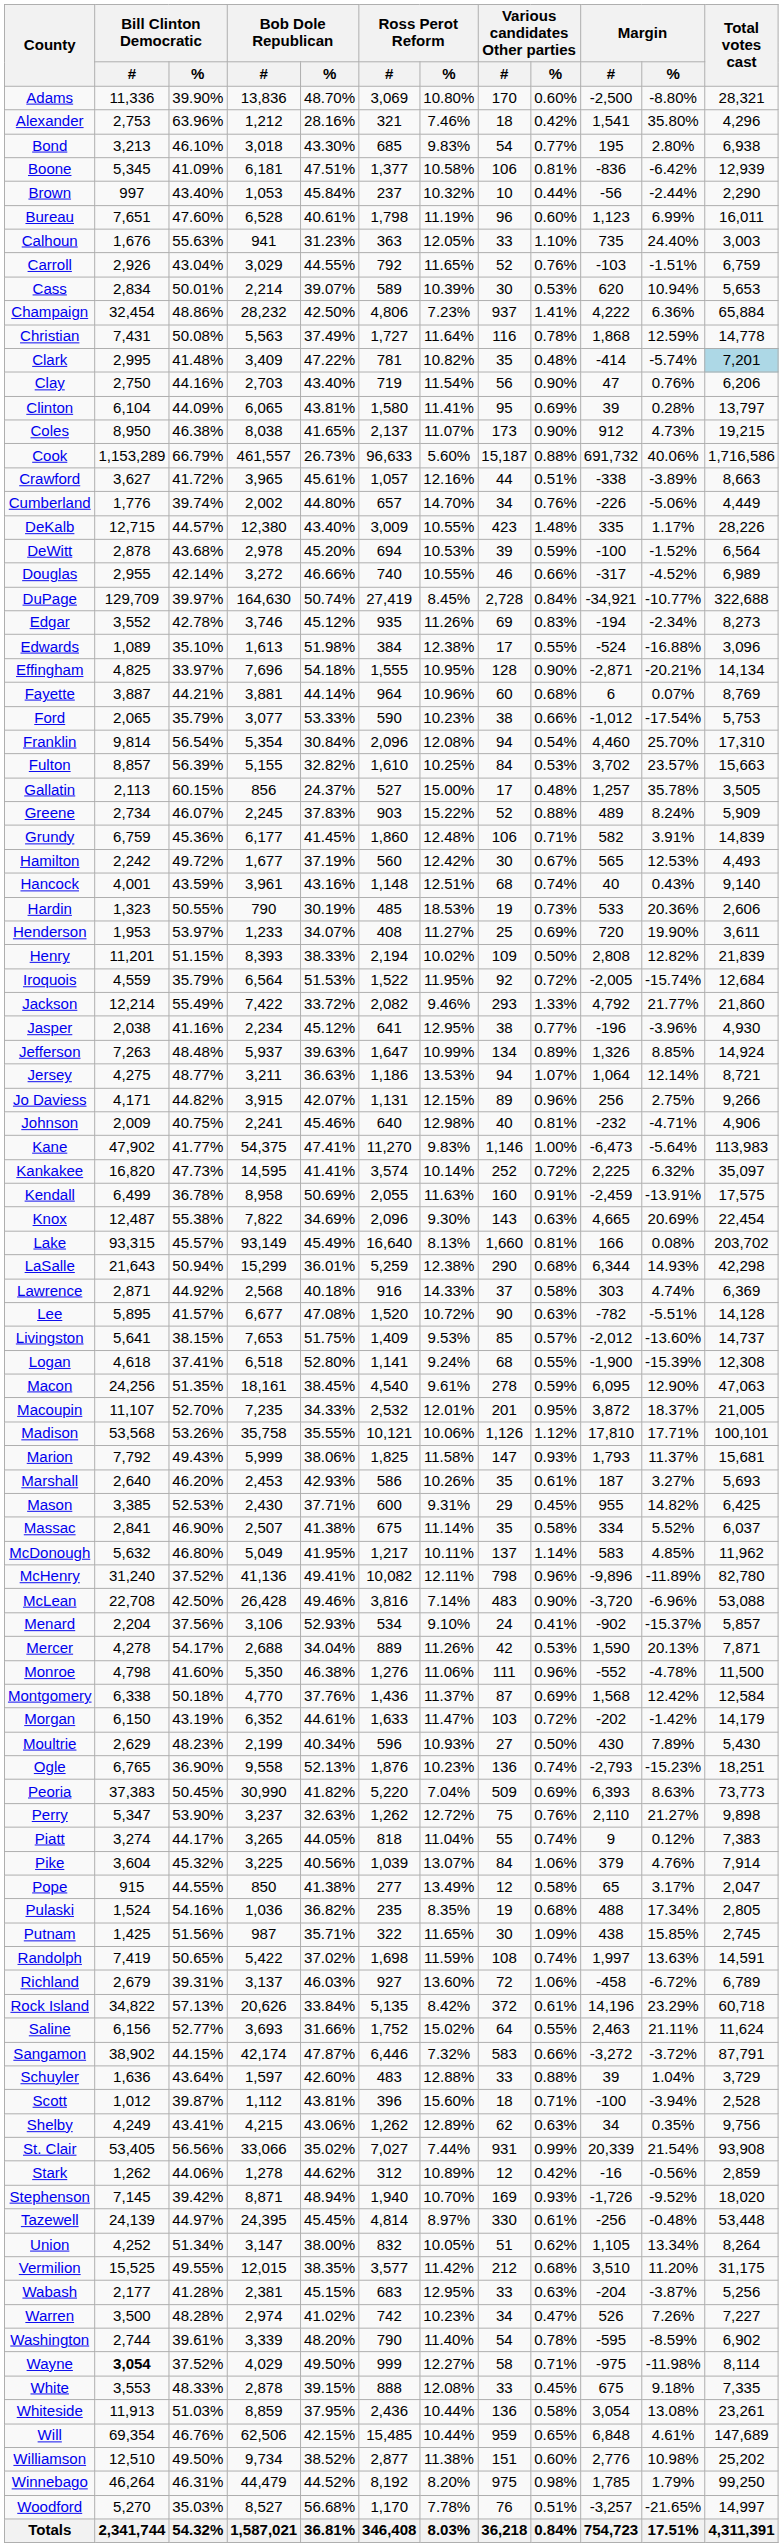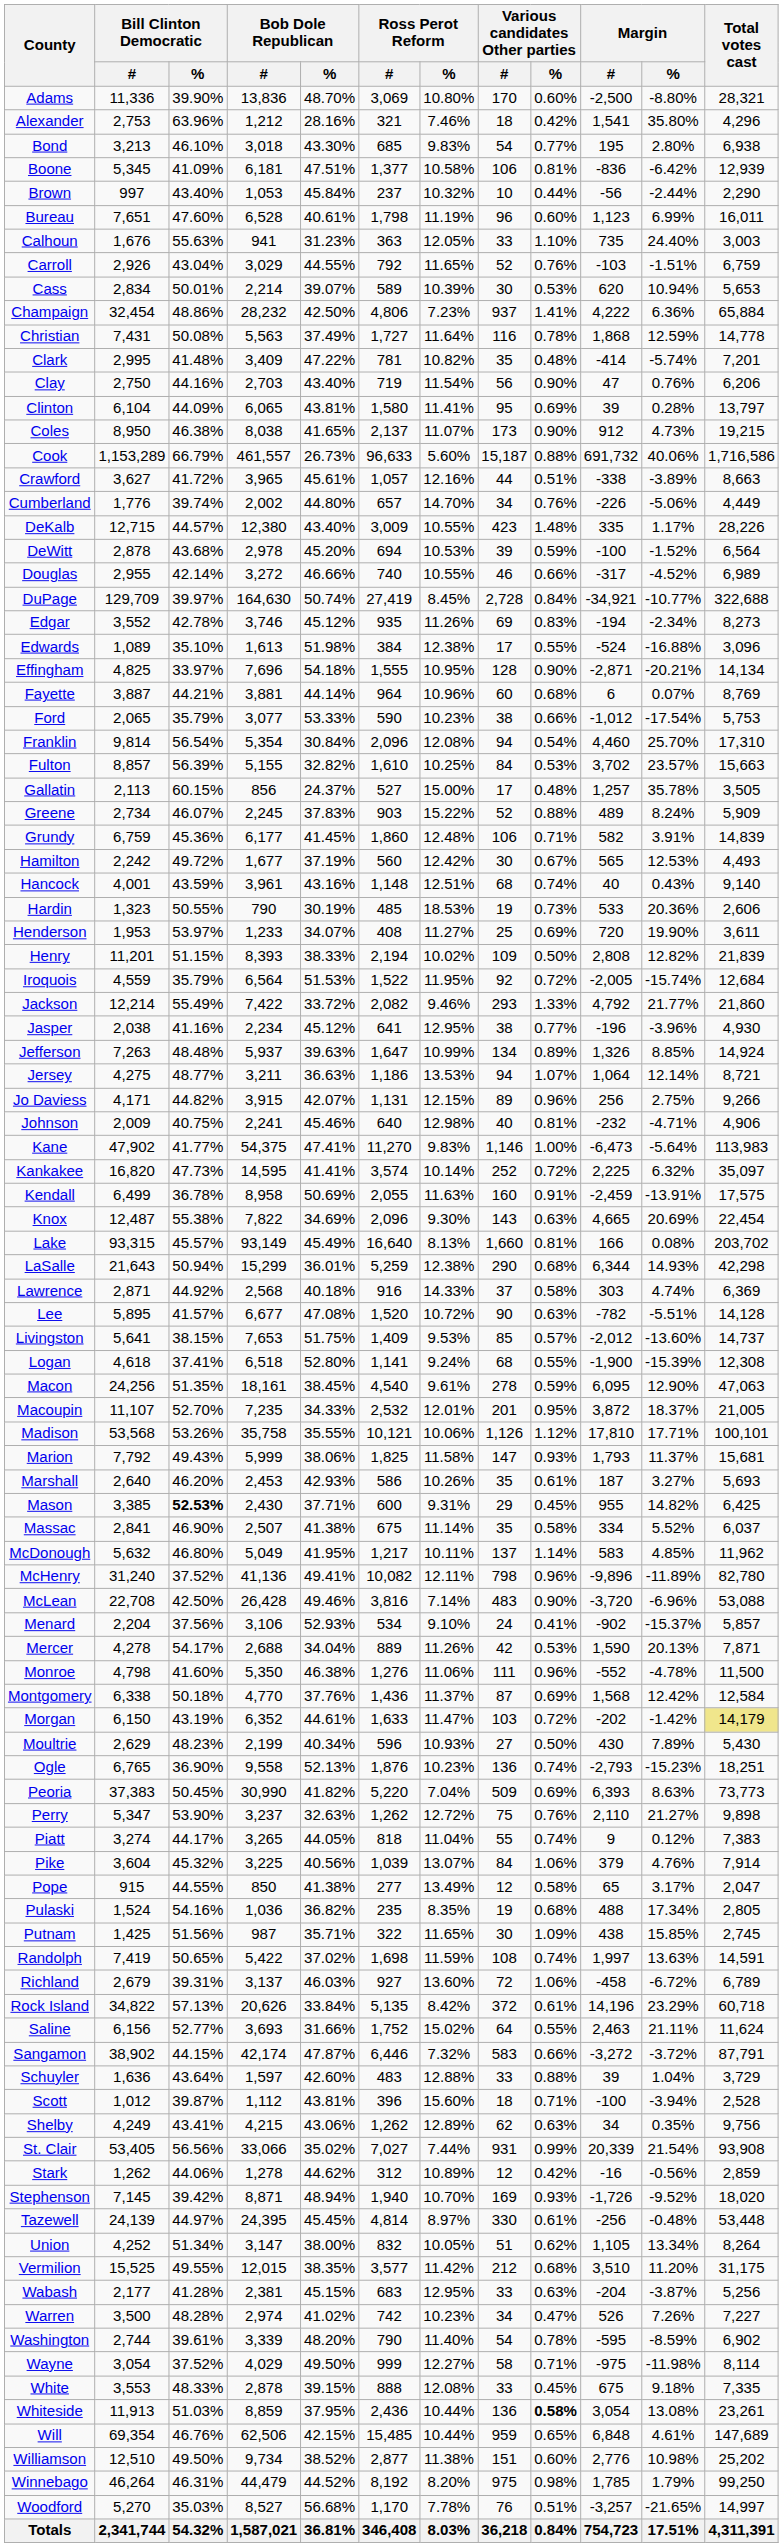Clark | Total votes cast: lightblue background -> no background
Mason | Bill Clinton Democratic / %: normal -> bold
Morgan | Total votes cast: no background -> khaki background
Wayne | Bill Clinton Democratic / #: bold -> normal
Whiteside | Various candidates Other parties / %: normal -> bold
